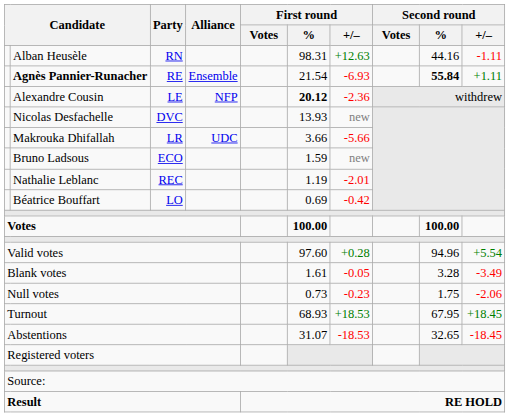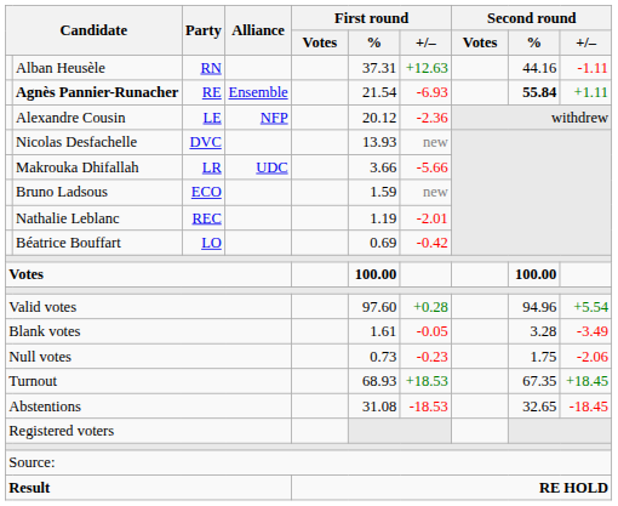Alban Heusèle | First round / %: 98.31 -> 37.31
Alexandre Cousin | First round / %: bold -> normal
Turnout | Second round / %: 67.95 -> 67.35
Abstentions | First round / %: 31.07 -> 31.08
